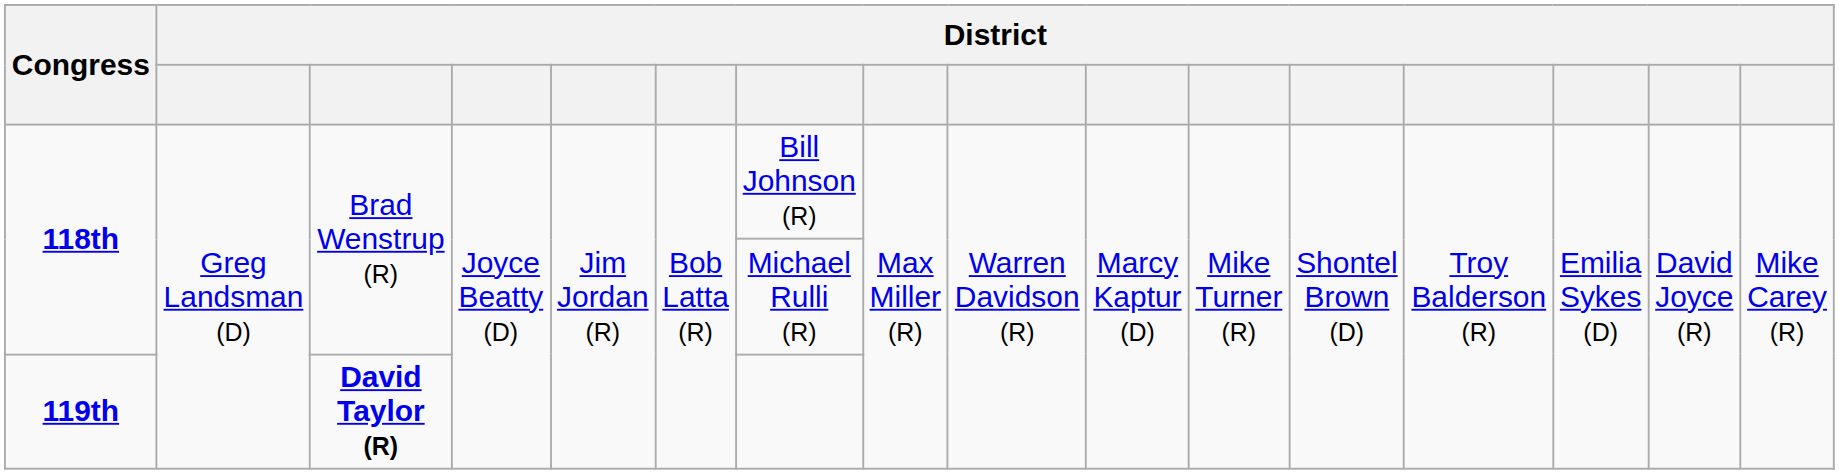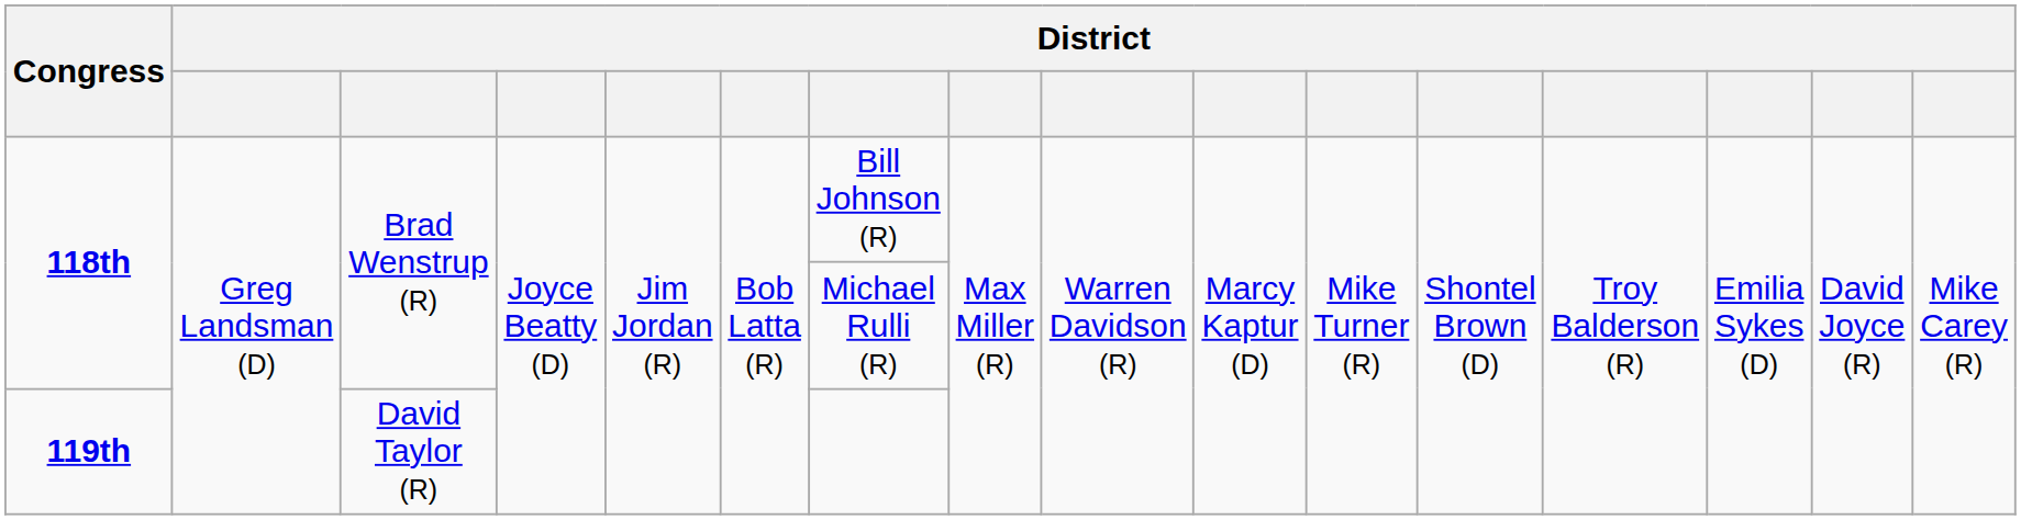119th | column 3: bold -> normal
